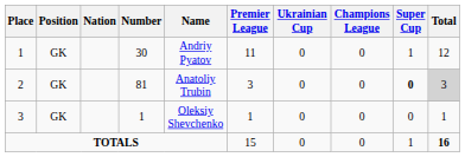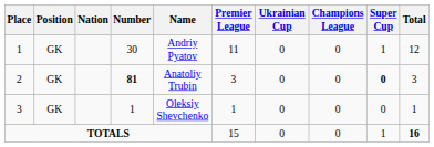2 | Number: normal -> bold
2 | Total: lightgrey background -> no background
